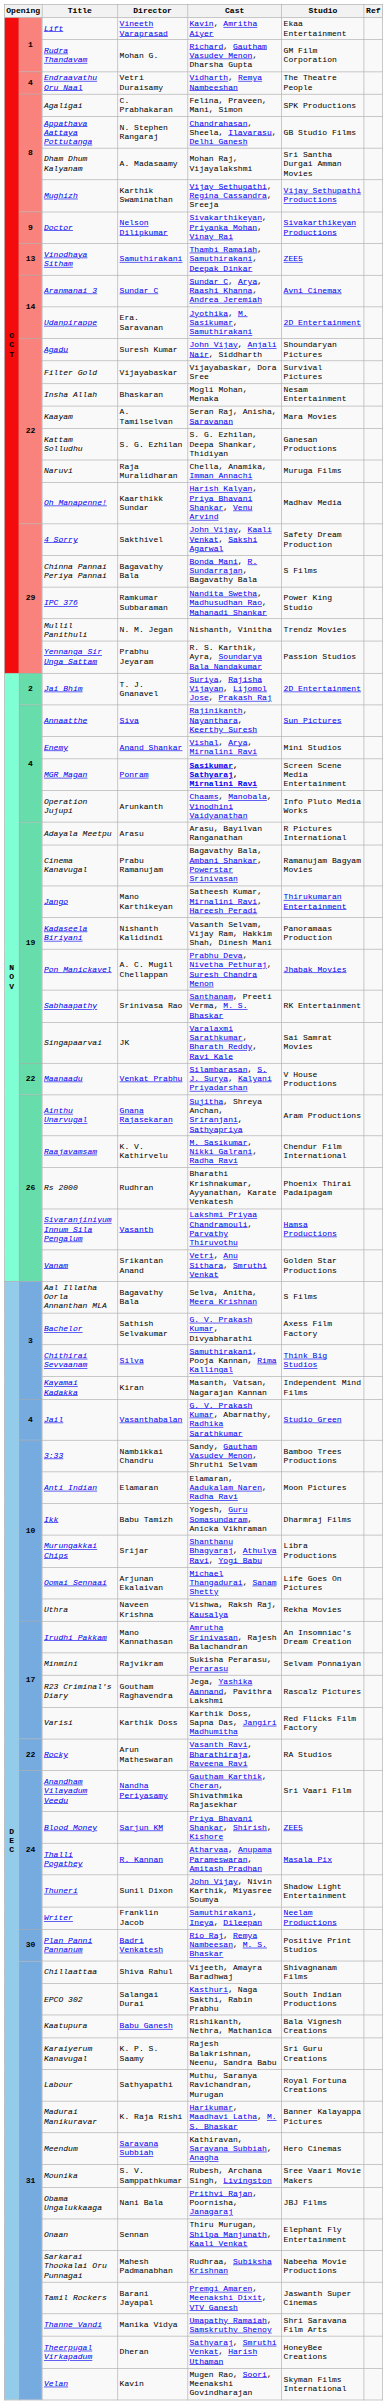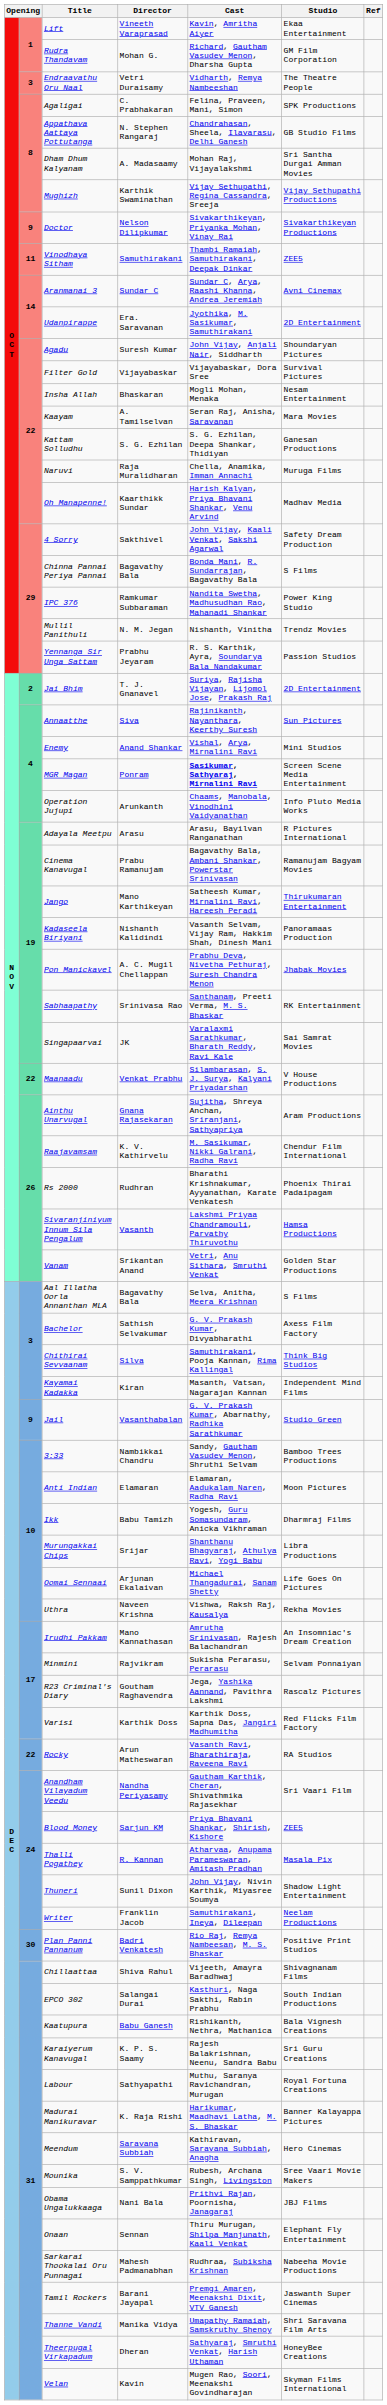Endraavathu Oru Naal | column 2: 4 -> 3
Vinodhaya Sitham | column 2: 13 -> 11
Jail | column 2: 4 -> 9
